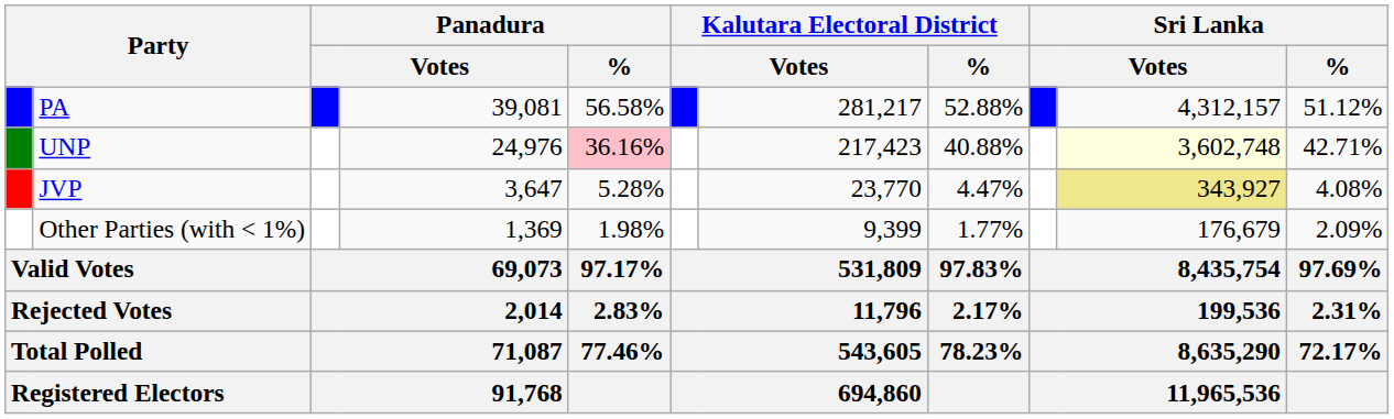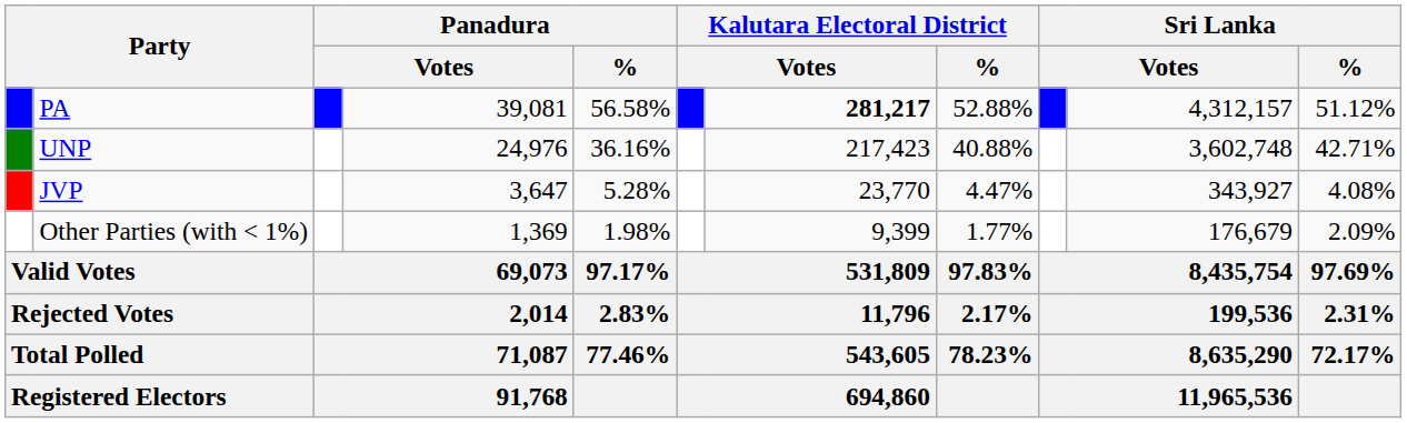PA | column 7: normal -> bold
UNP | Panadura / %: pink background -> no background
UNP | column 10: lightyellow background -> no background
JVP | column 10: khaki background -> no background
